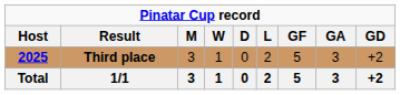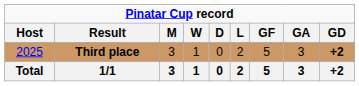Third place | Host: bold -> normal
Third place | GD: normal -> bold
